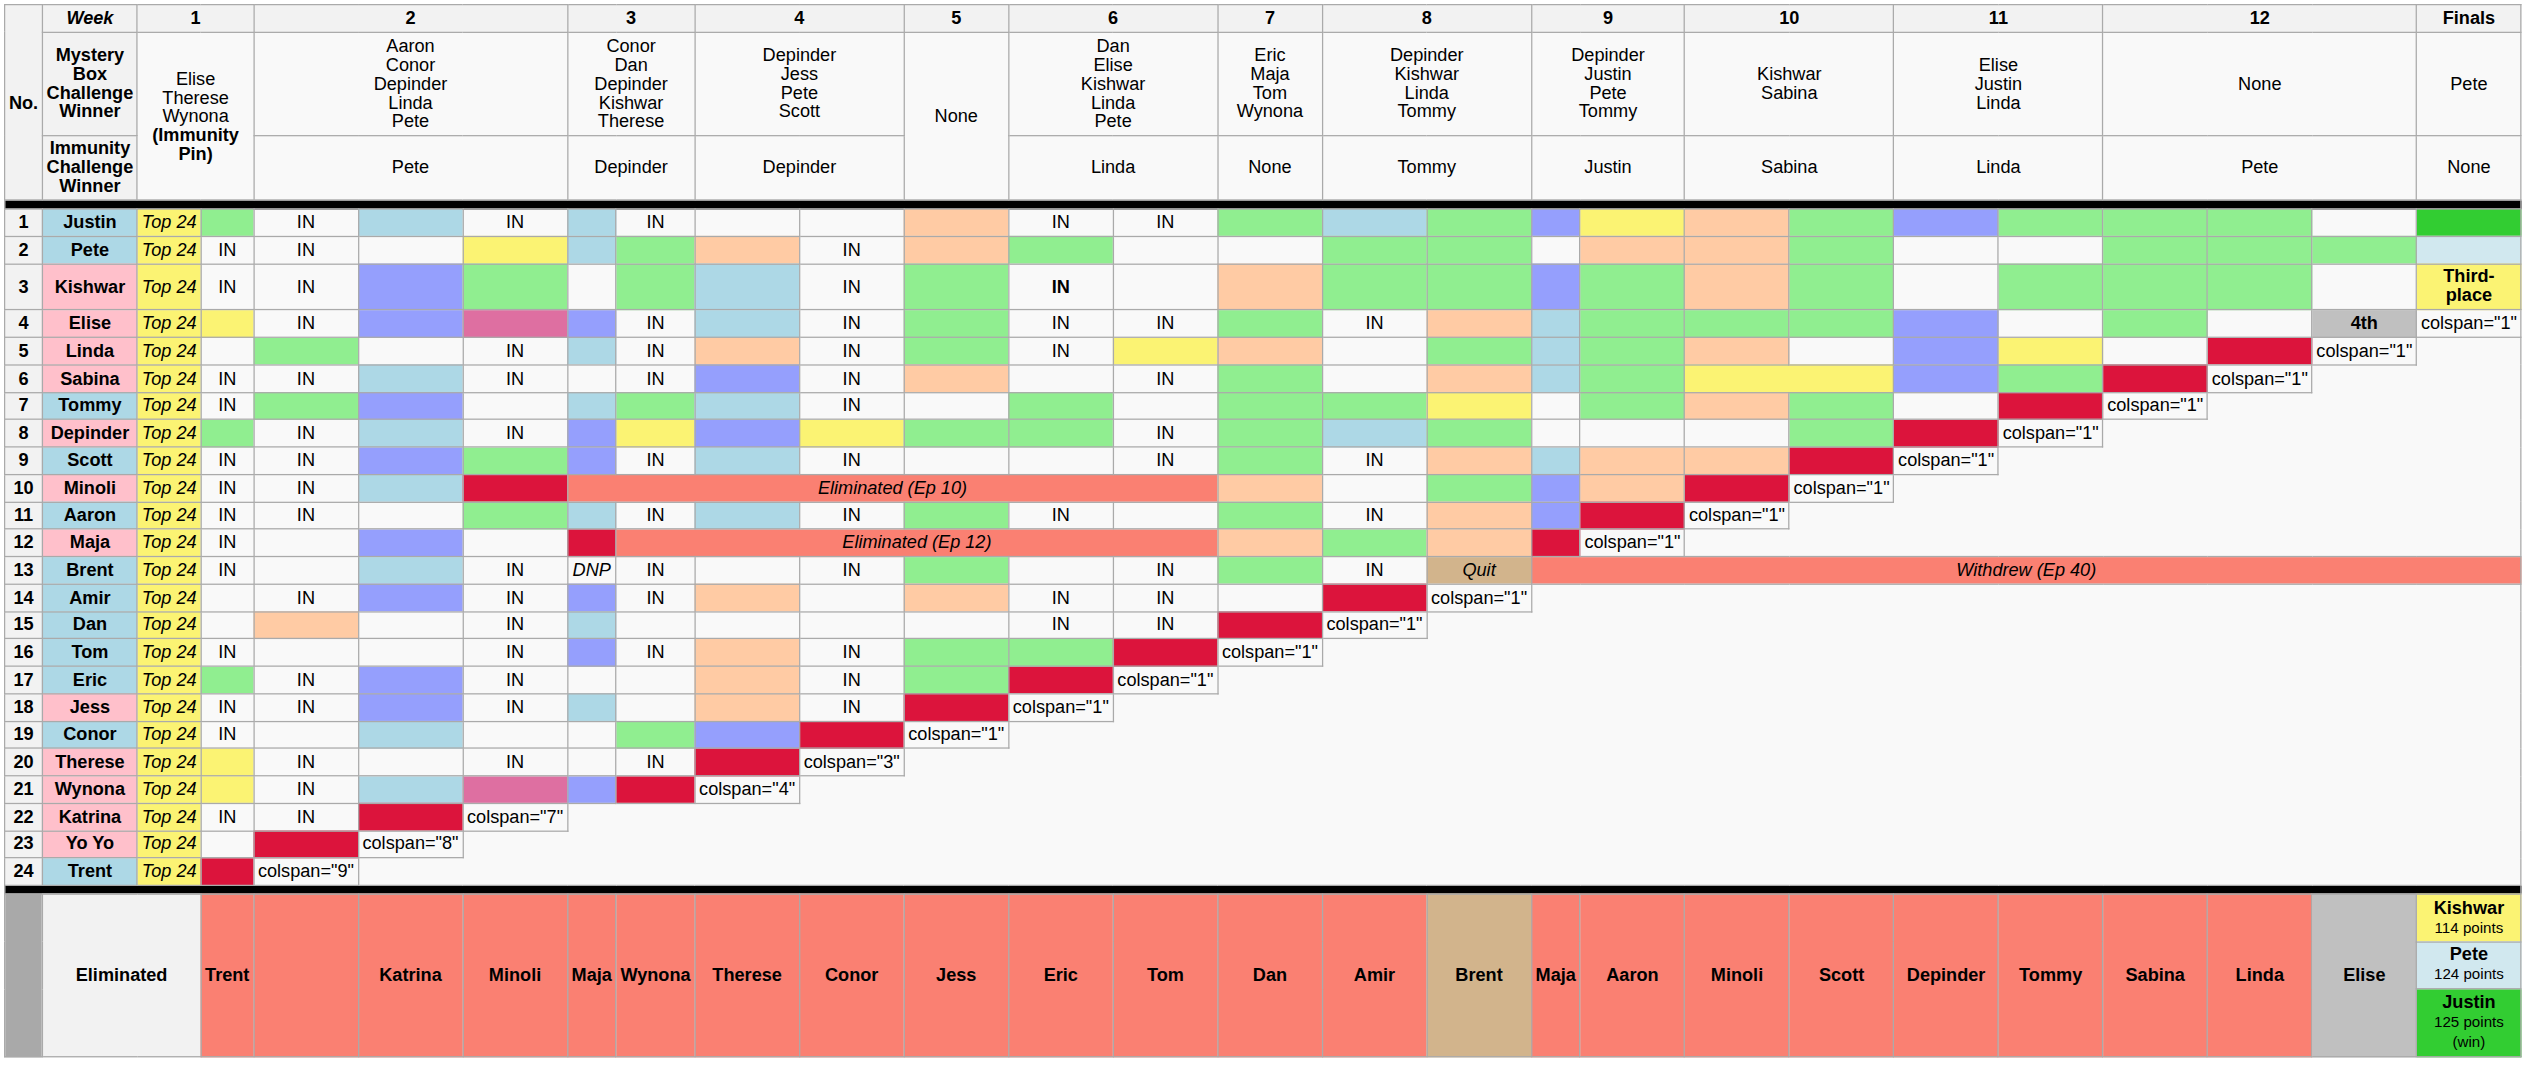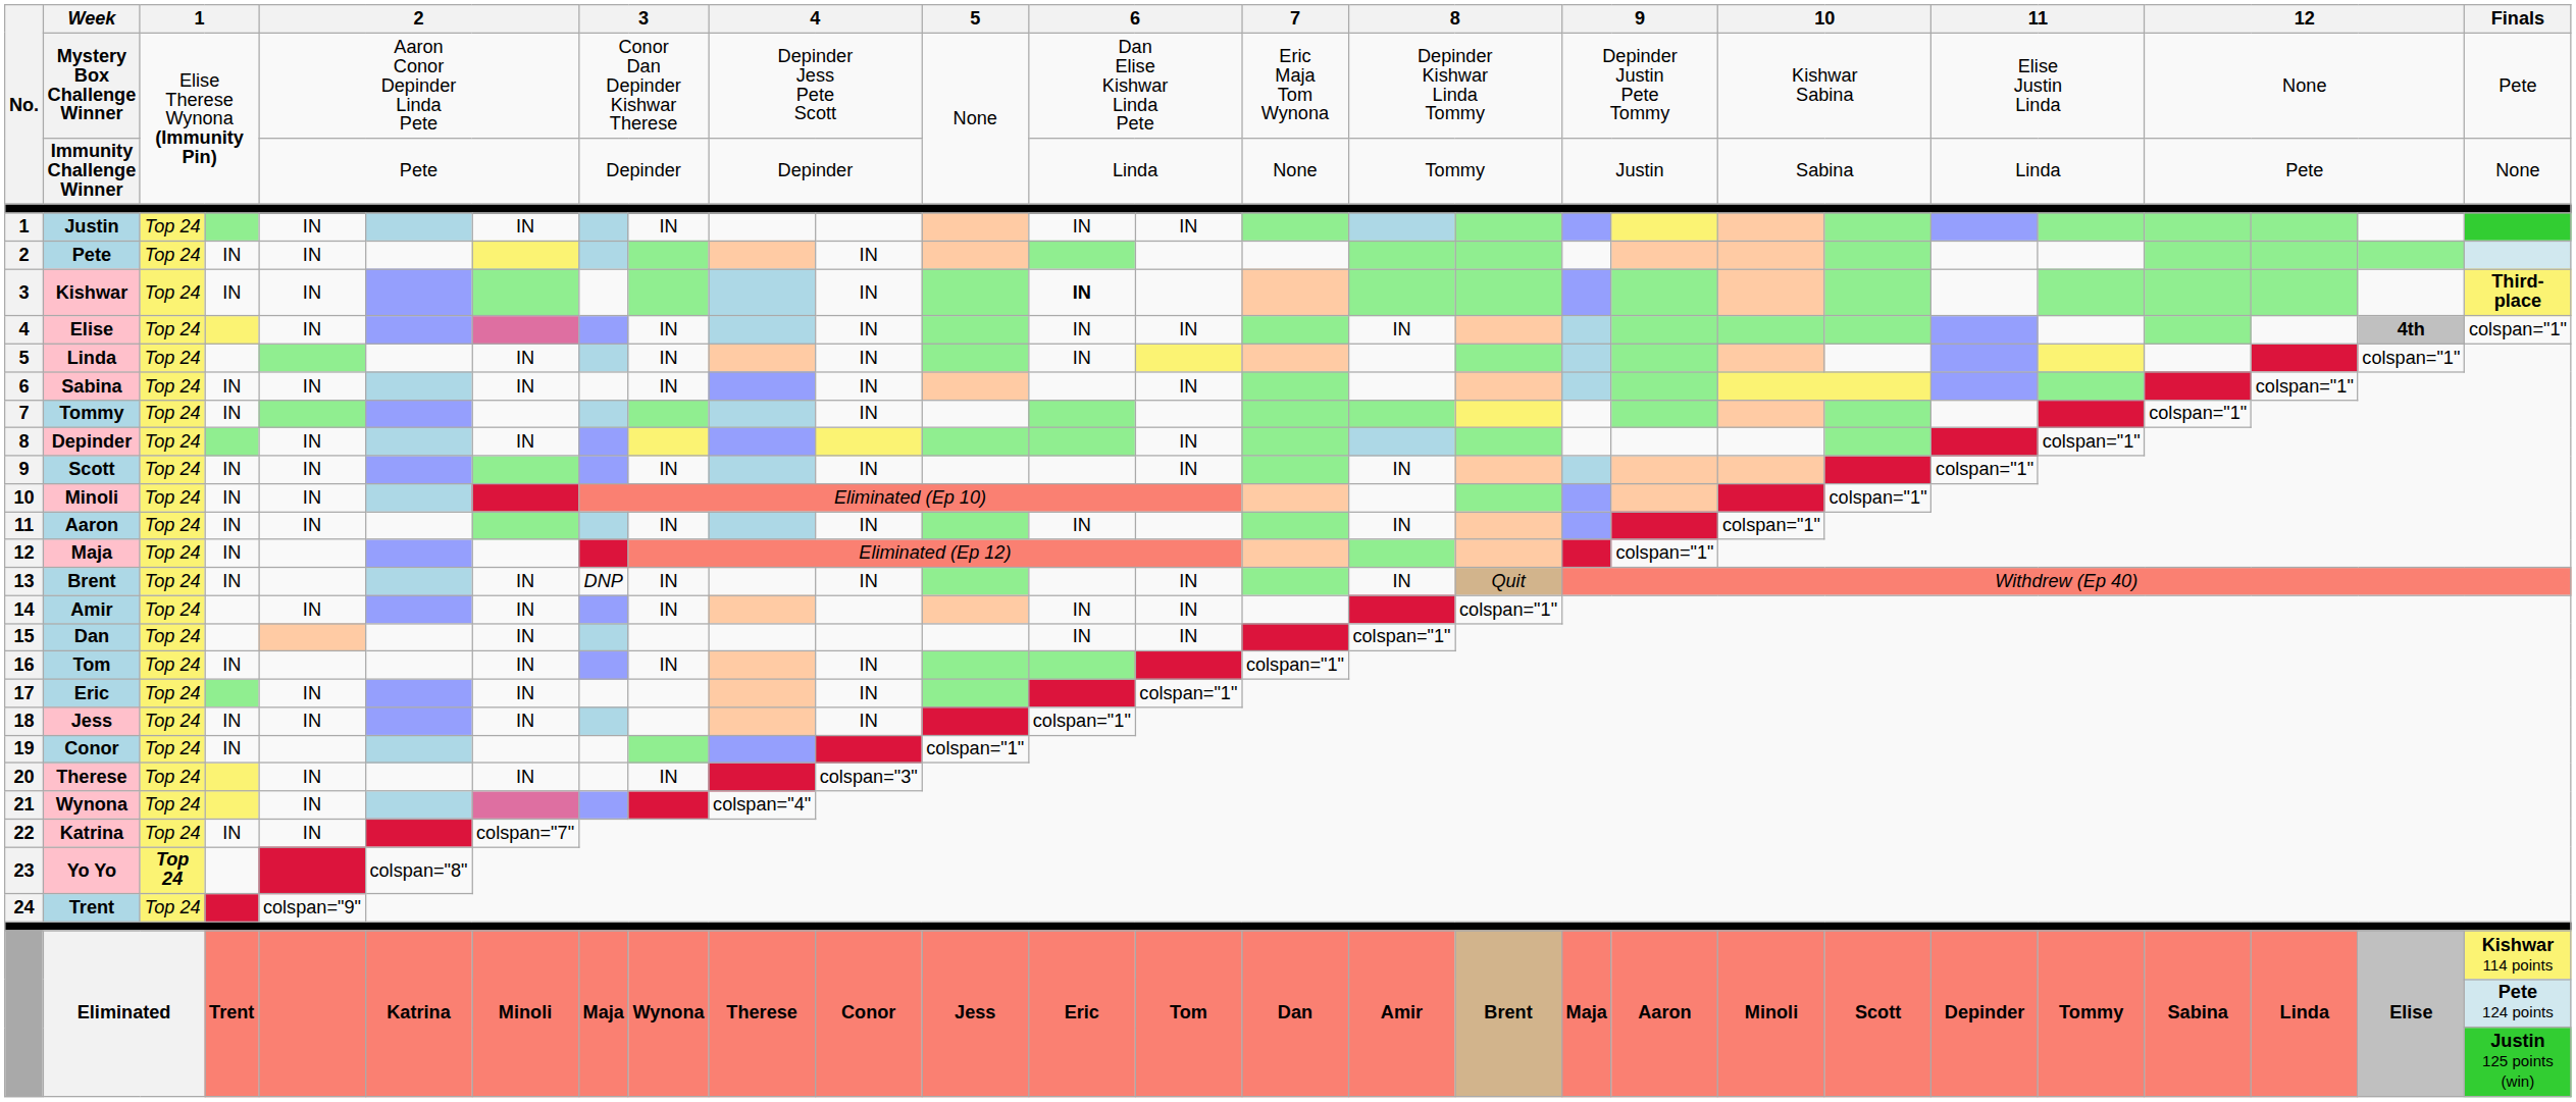Yo Yo | column 3: normal -> bold
